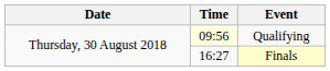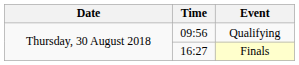Qualifying | Time: lightyellow background -> no background
